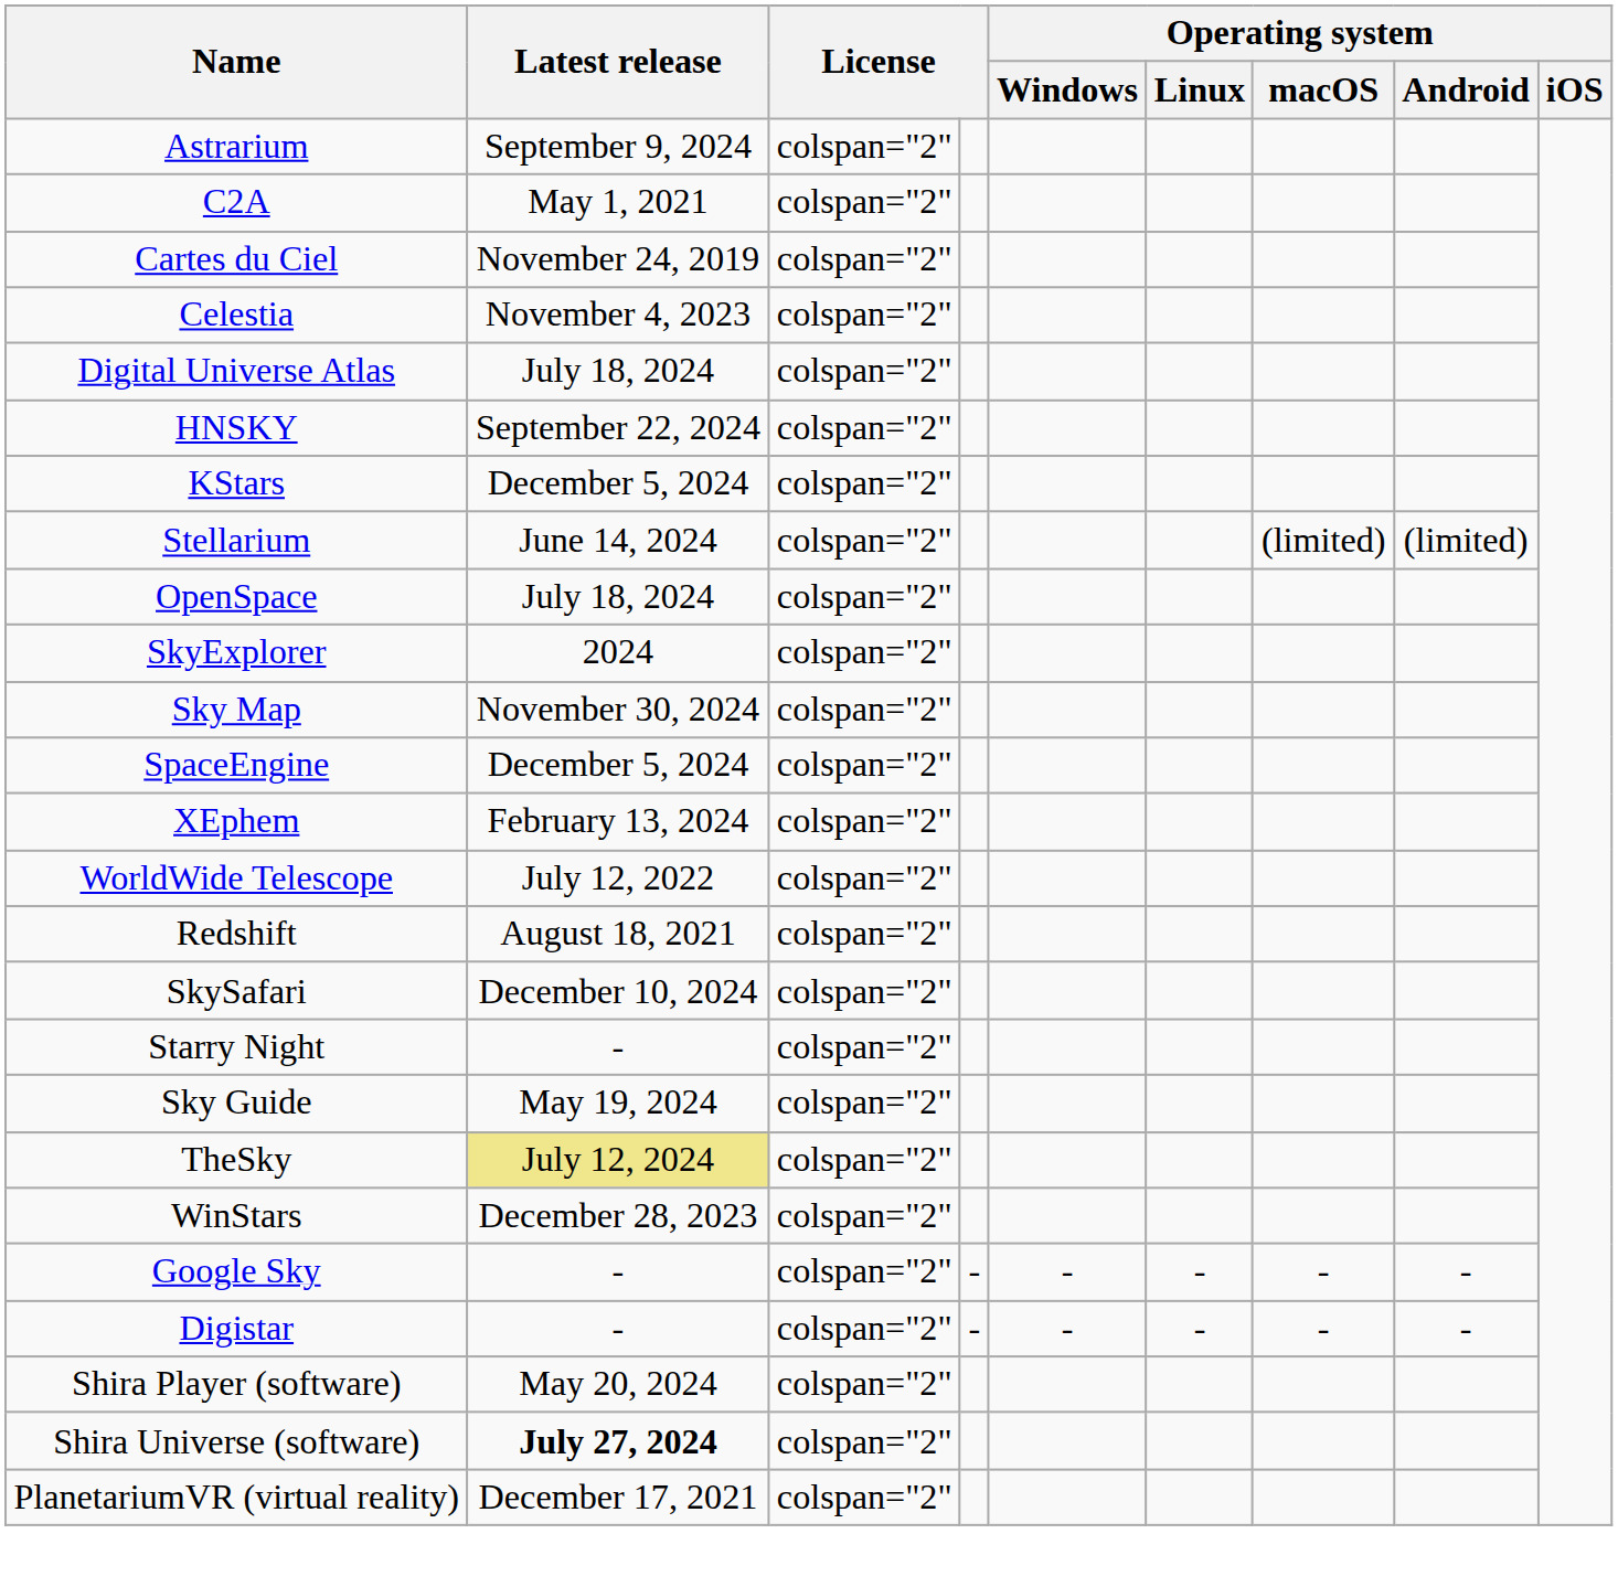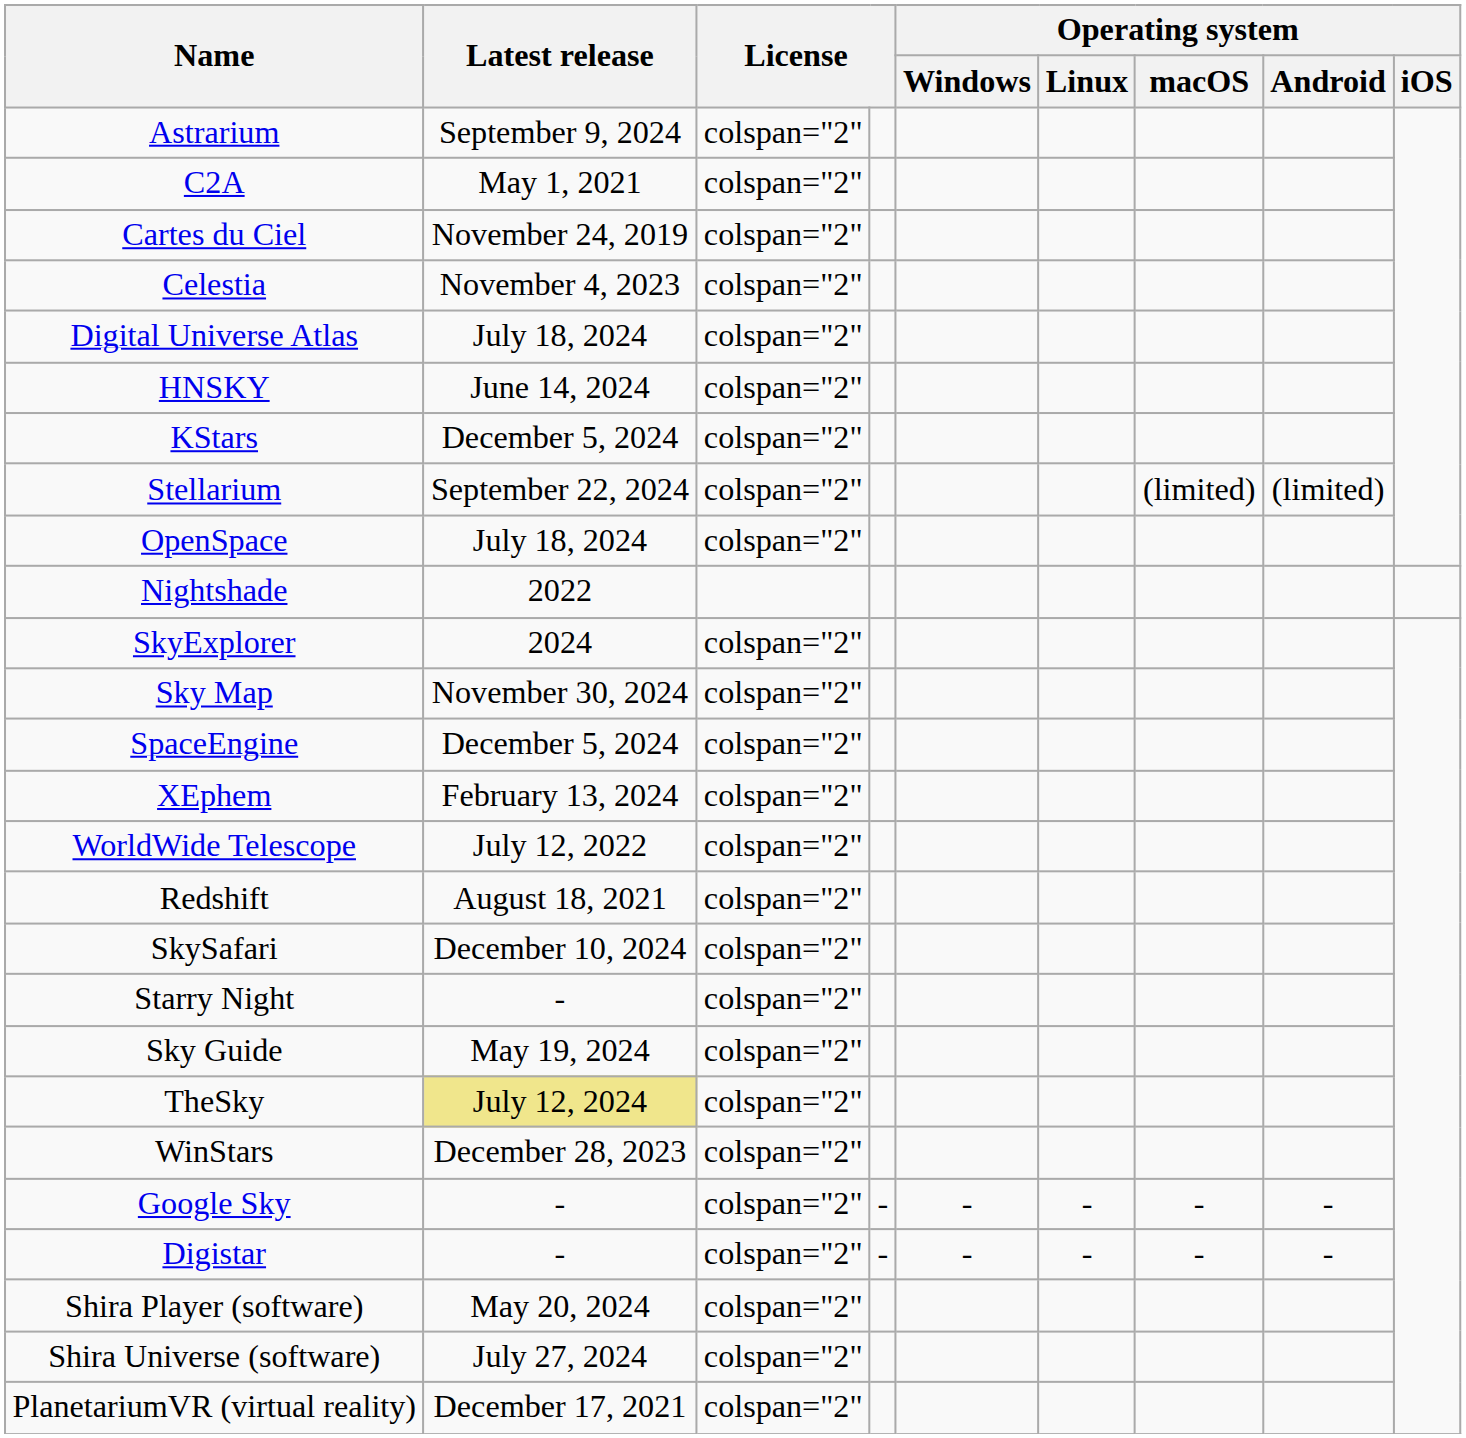HNSKY | Latest release: September 22, 2024 -> June 14, 2024
Stellarium | Latest release: June 14, 2024 -> September 22, 2024
+ row: Nightshade | 2022
Shira Universe (software) | Latest release: bold -> normal
